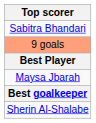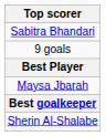9 goals | column 1: lightsalmon background -> no background
